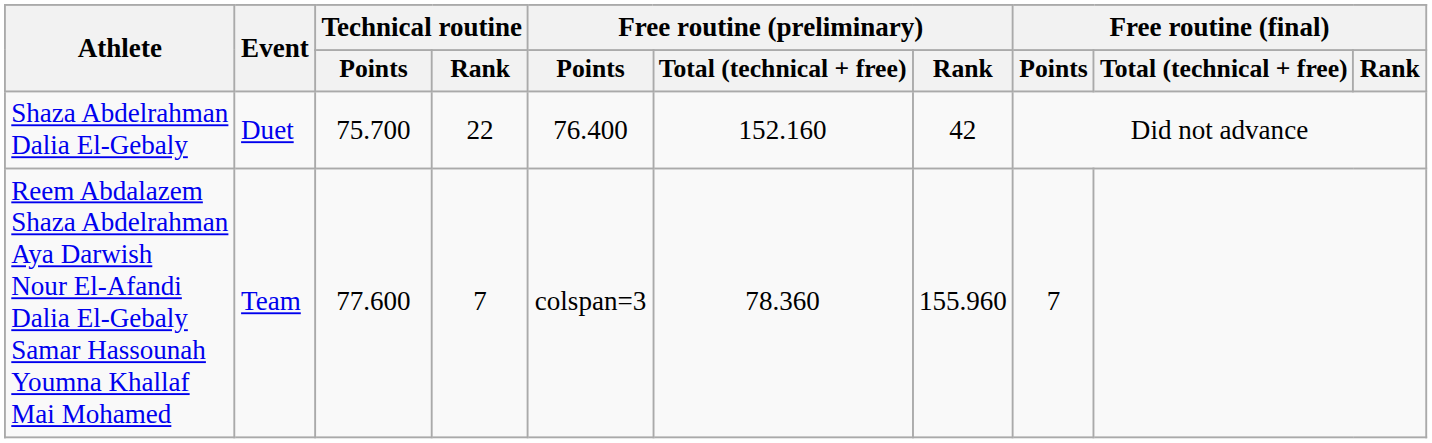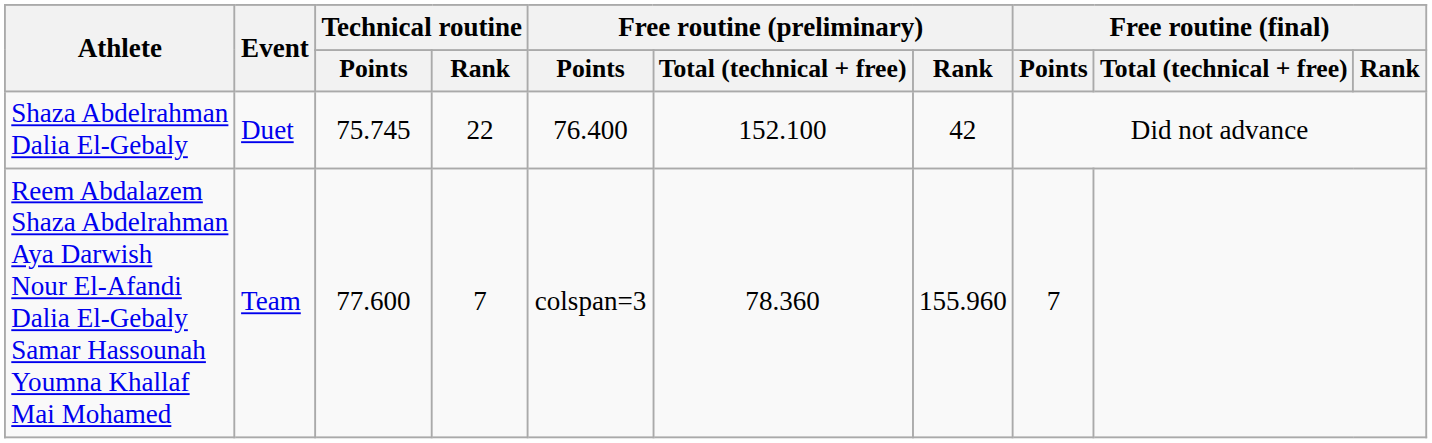Shaza Abdelrahman Dalia El-Gebaly | Technical routine / Points: 75.700 -> 75.745
Shaza Abdelrahman Dalia El-Gebaly | Free routine (preliminary) / Total (technical + free): 152.160 -> 152.100
